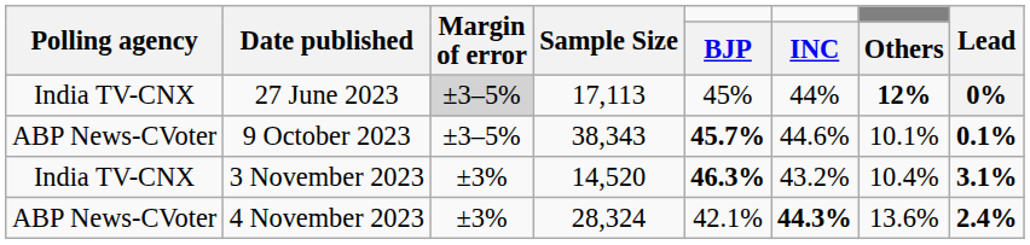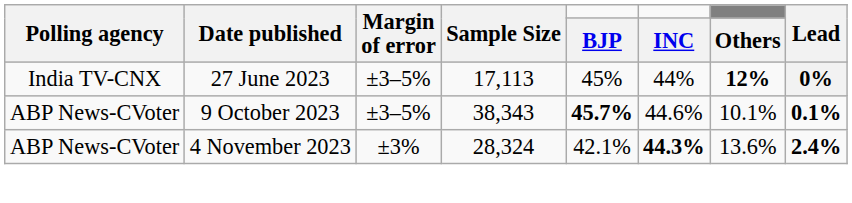27 June 2023 | Margin of error: lightgrey background -> no background
- row: India TV-CNX | 3 November 2023 | ±3% | 14,520 | 46.3% | 43.2% | 10.4% | 3.1%
